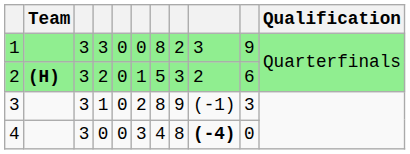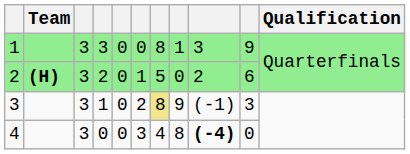row 2 | column 8: 2 -> 1
row 3 | column 8: 3 -> 0
row 4 | column 7: no background -> khaki background
